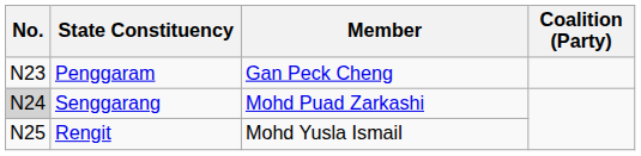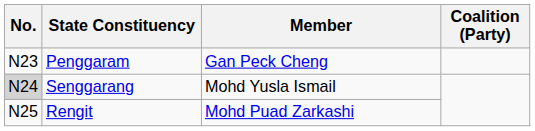Senggarang | Member: Mohd Puad Zarkashi -> Mohd Yusla Ismail
Rengit | Member: Mohd Yusla Ismail -> Mohd Puad Zarkashi
